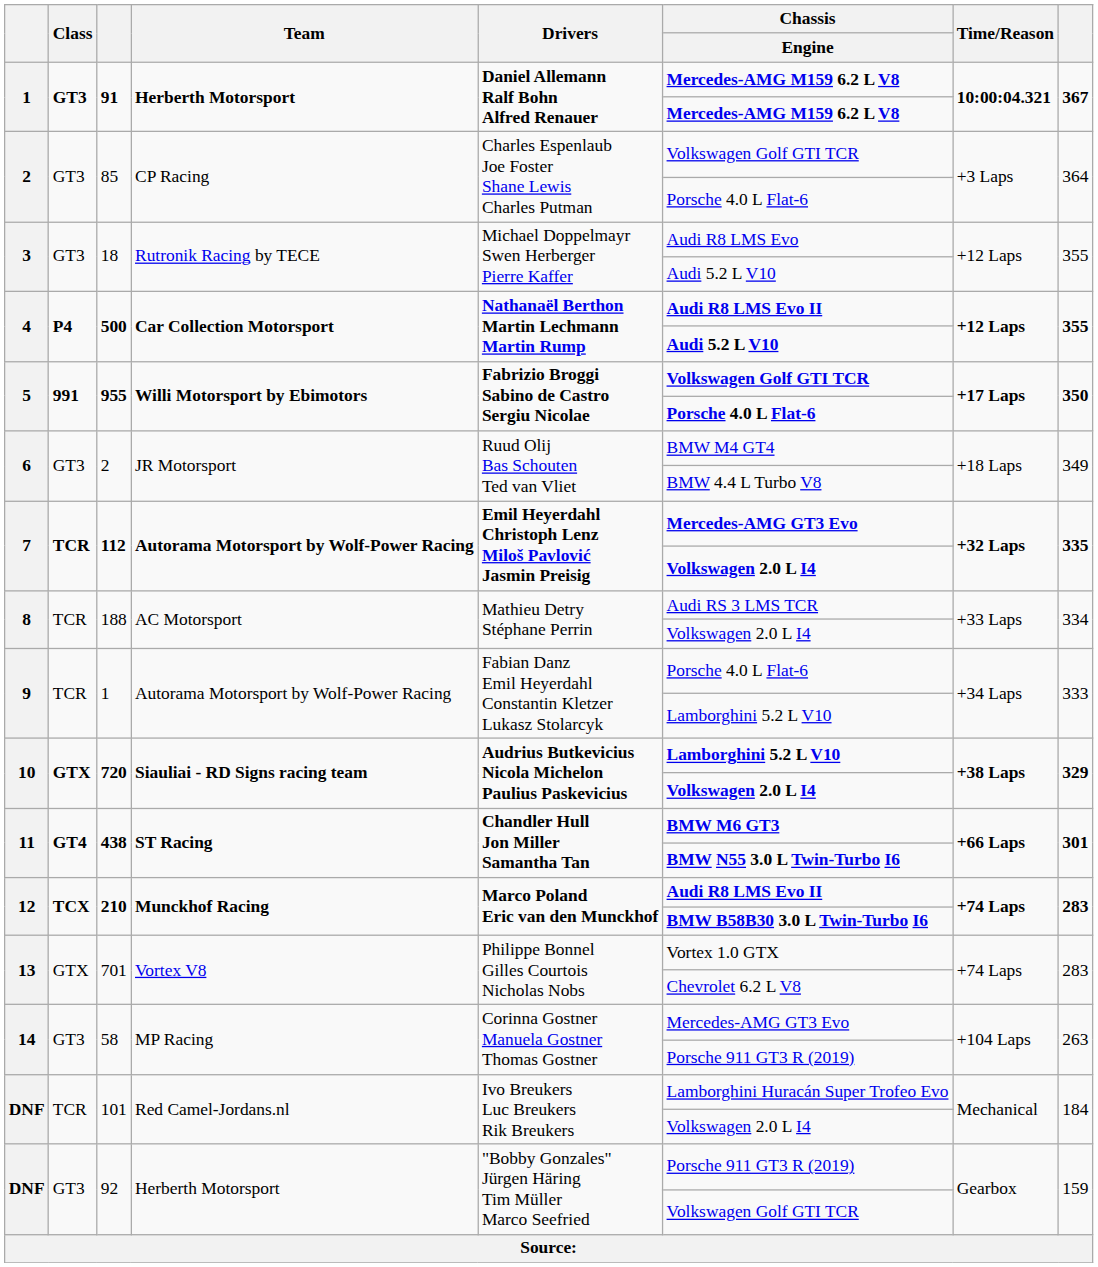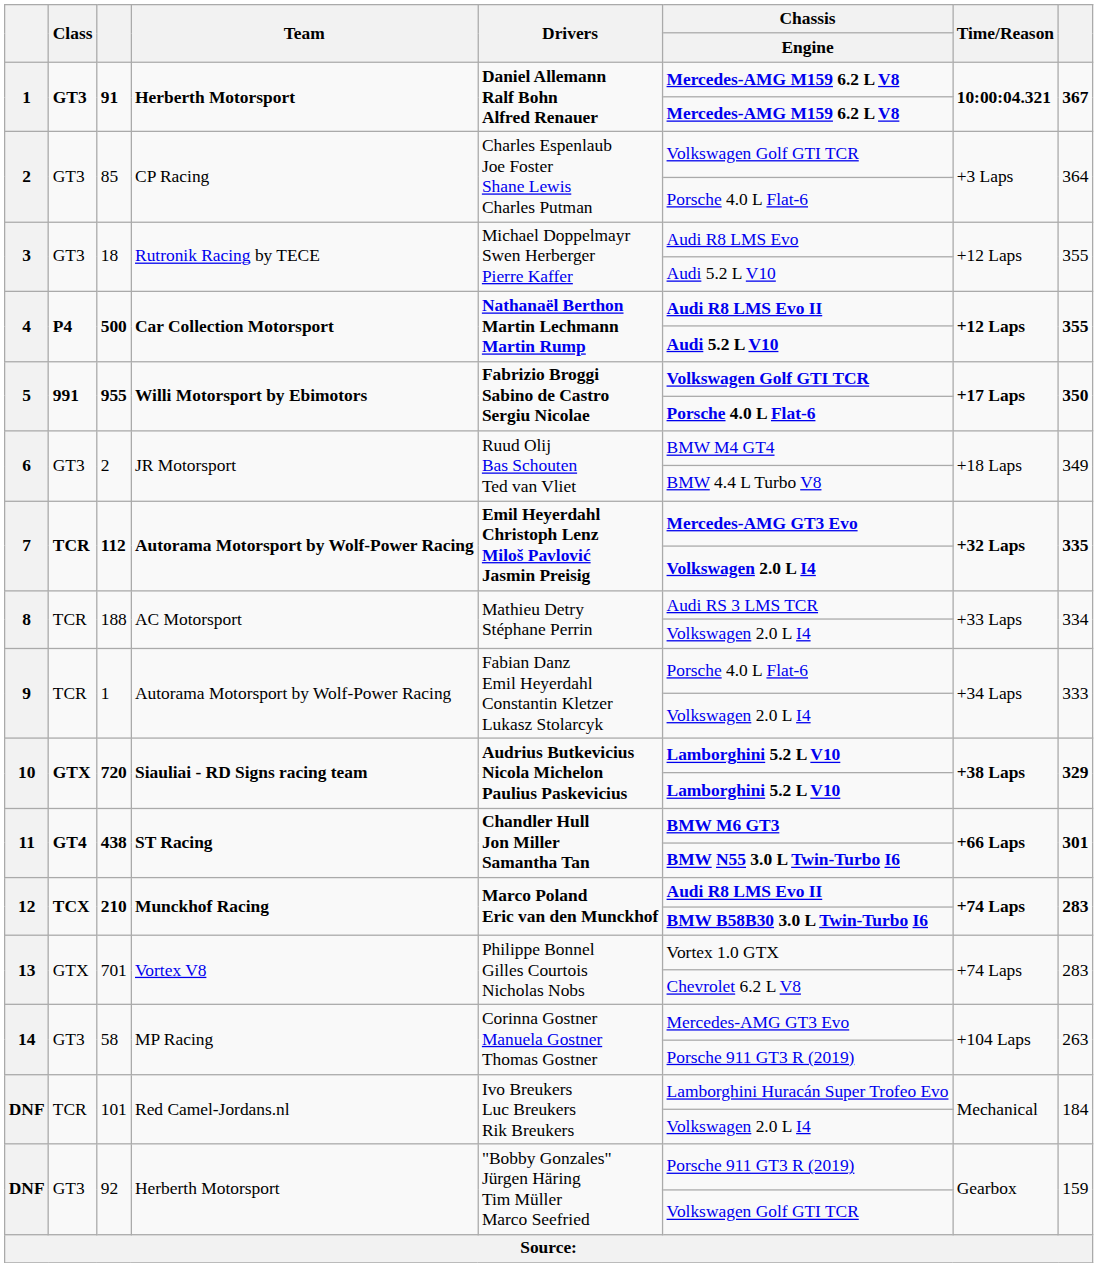row 20 | Chassis / Engine: Lamborghini 5.2 L V10 -> Volkswagen 2.0 L I4
row 22 | Chassis / Engine: Volkswagen 2.0 L I4 -> Lamborghini 5.2 L V10
